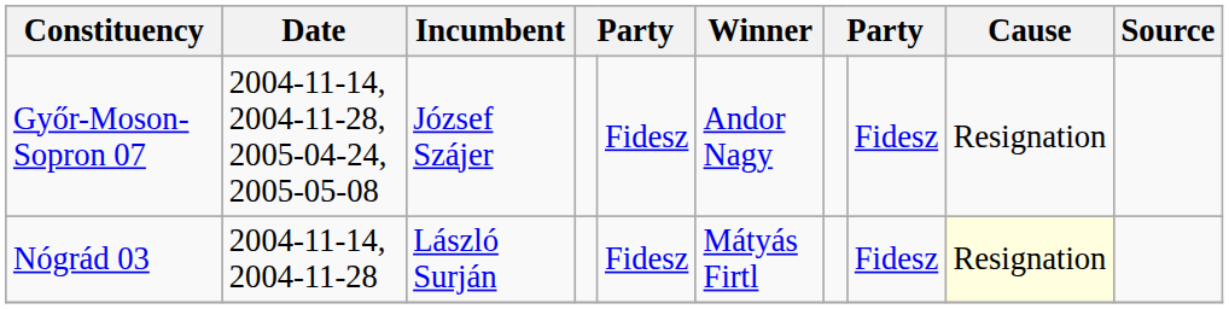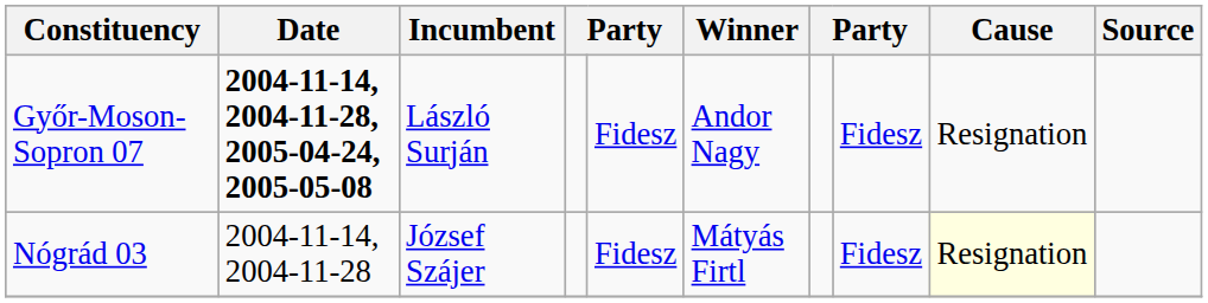Győr-Moson-Sopron 07 | Date: normal -> bold
Győr-Moson-Sopron 07 | Incumbent: József Szájer -> László Surján
Nógrád 03 | Incumbent: László Surján -> József Szájer
